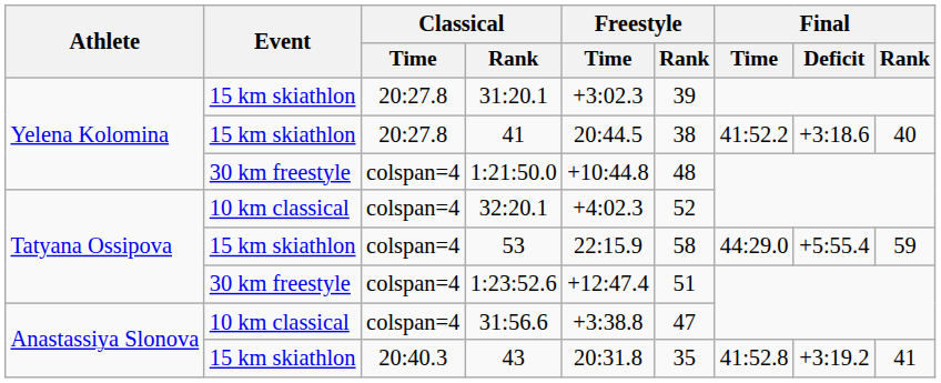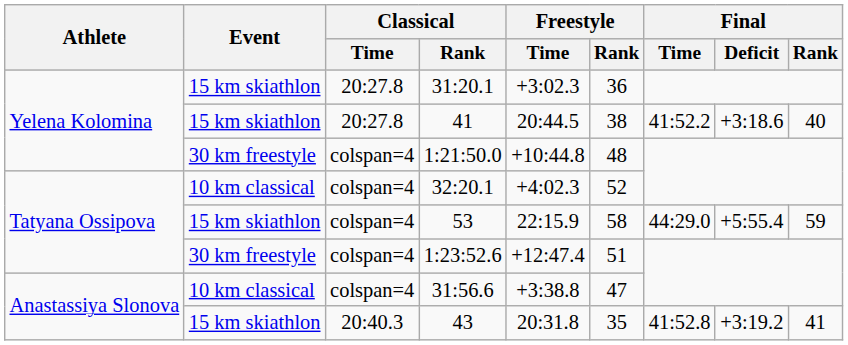31:20.1 | Freestyle / Rank: 39 -> 36
